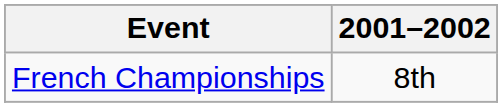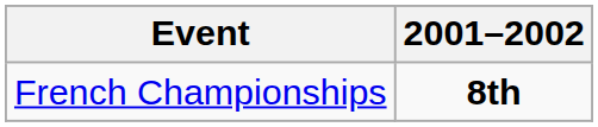French Championships | 2001–2002: normal -> bold
